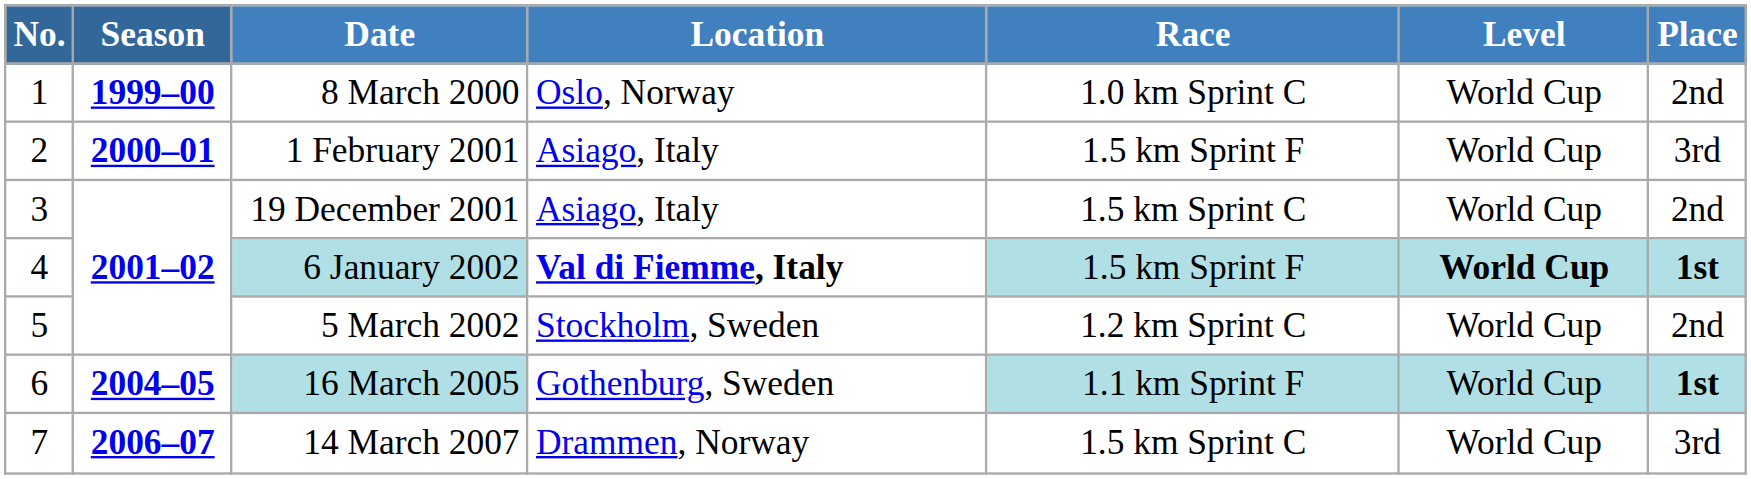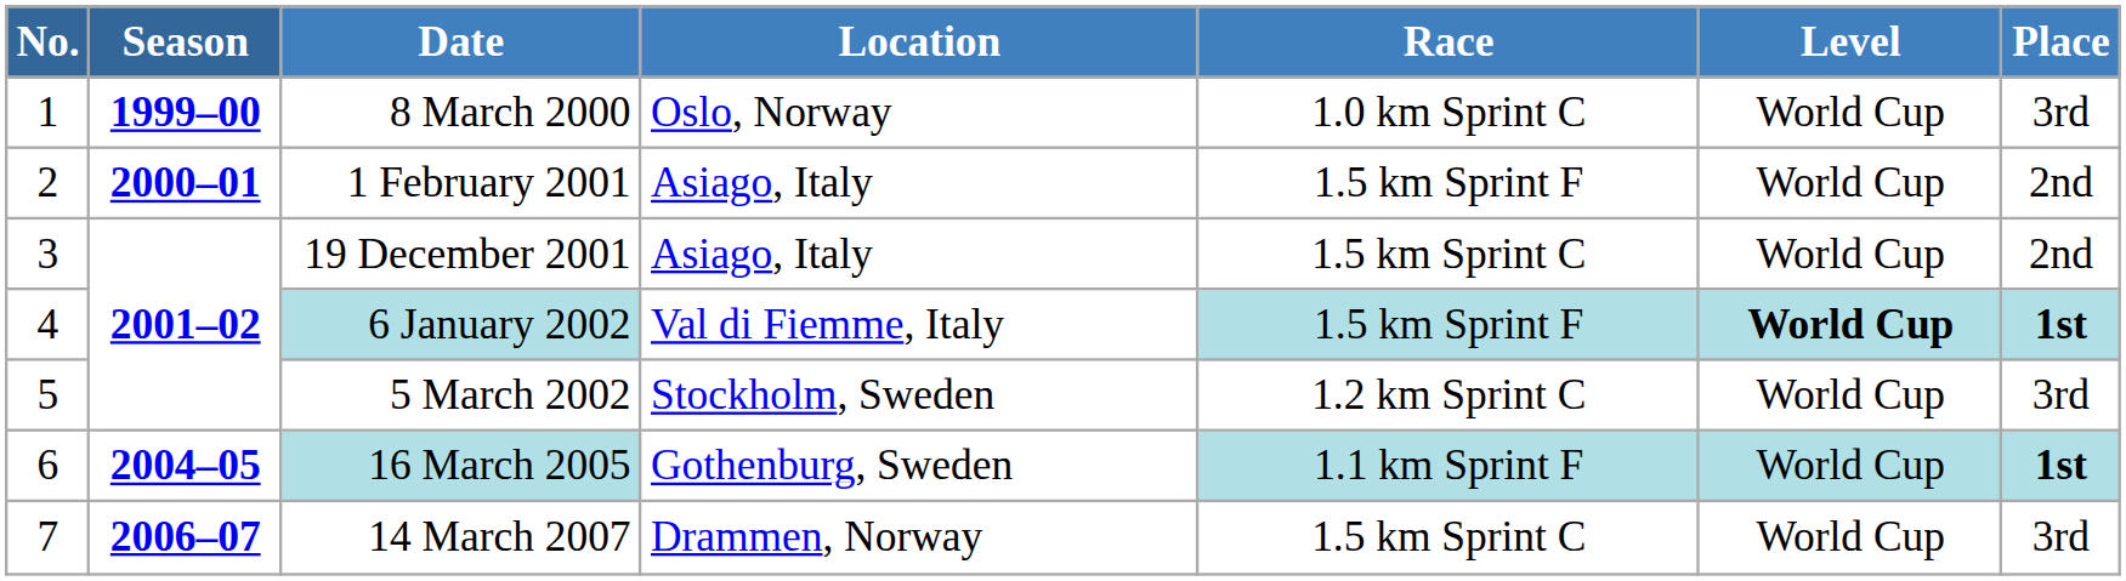8 March 2000 | Place: 2nd -> 3rd
1 February 2001 | Place: 3rd -> 2nd
6 January 2002 | Location: bold -> normal
5 March 2002 | Place: 2nd -> 3rd
